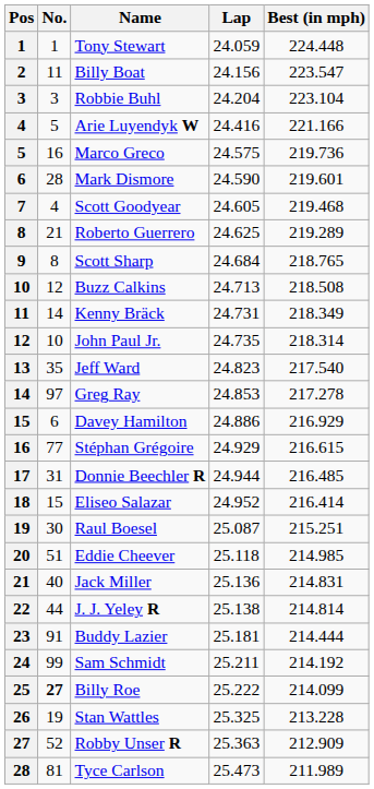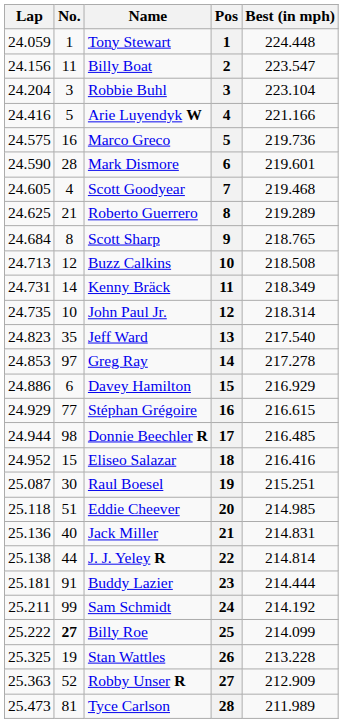columns swapped: Pos <-> Lap
Donnie Beechler R | No.: 31 -> 98
Eliseo Salazar | Best (in mph): 216.414 -> 216.416
